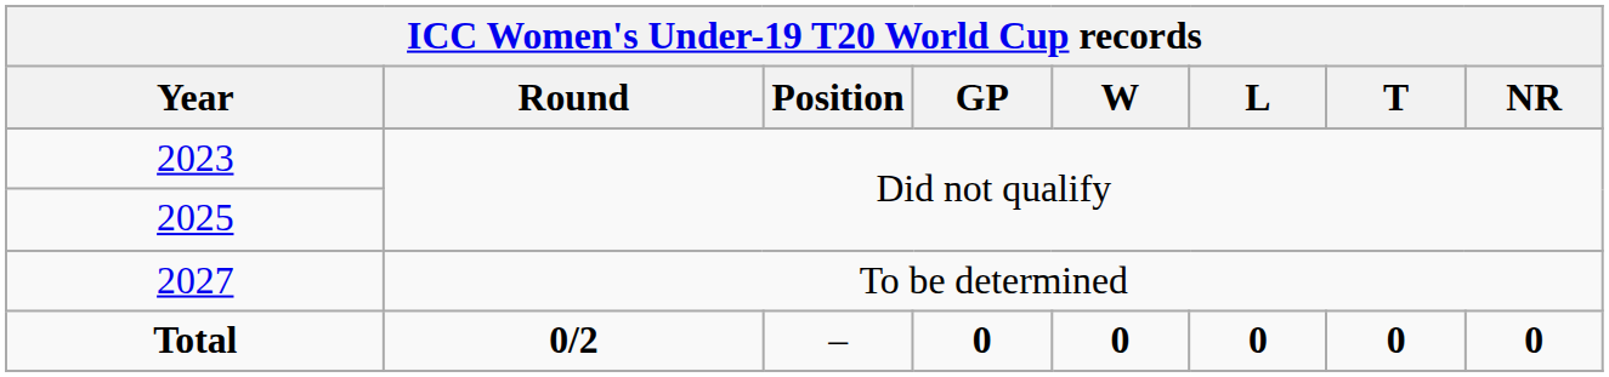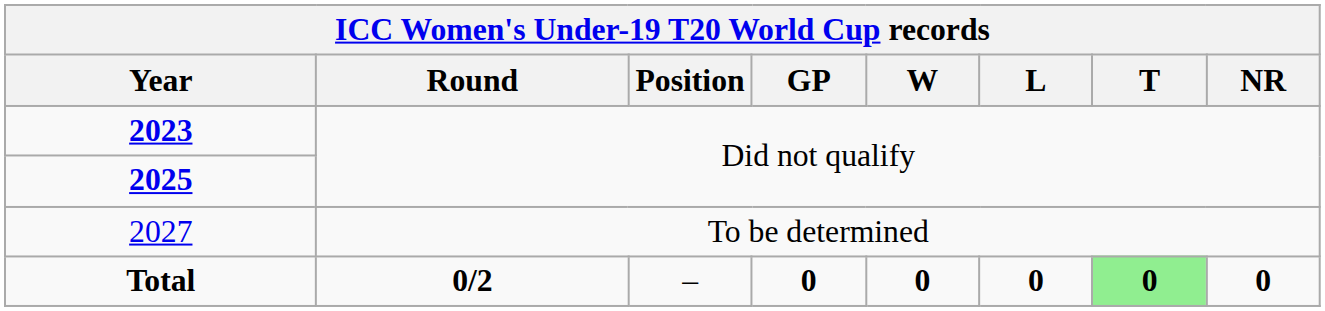2023 | Year: normal -> bold
2025 | Year: normal -> bold
Total | T: no background -> lightgreen background
